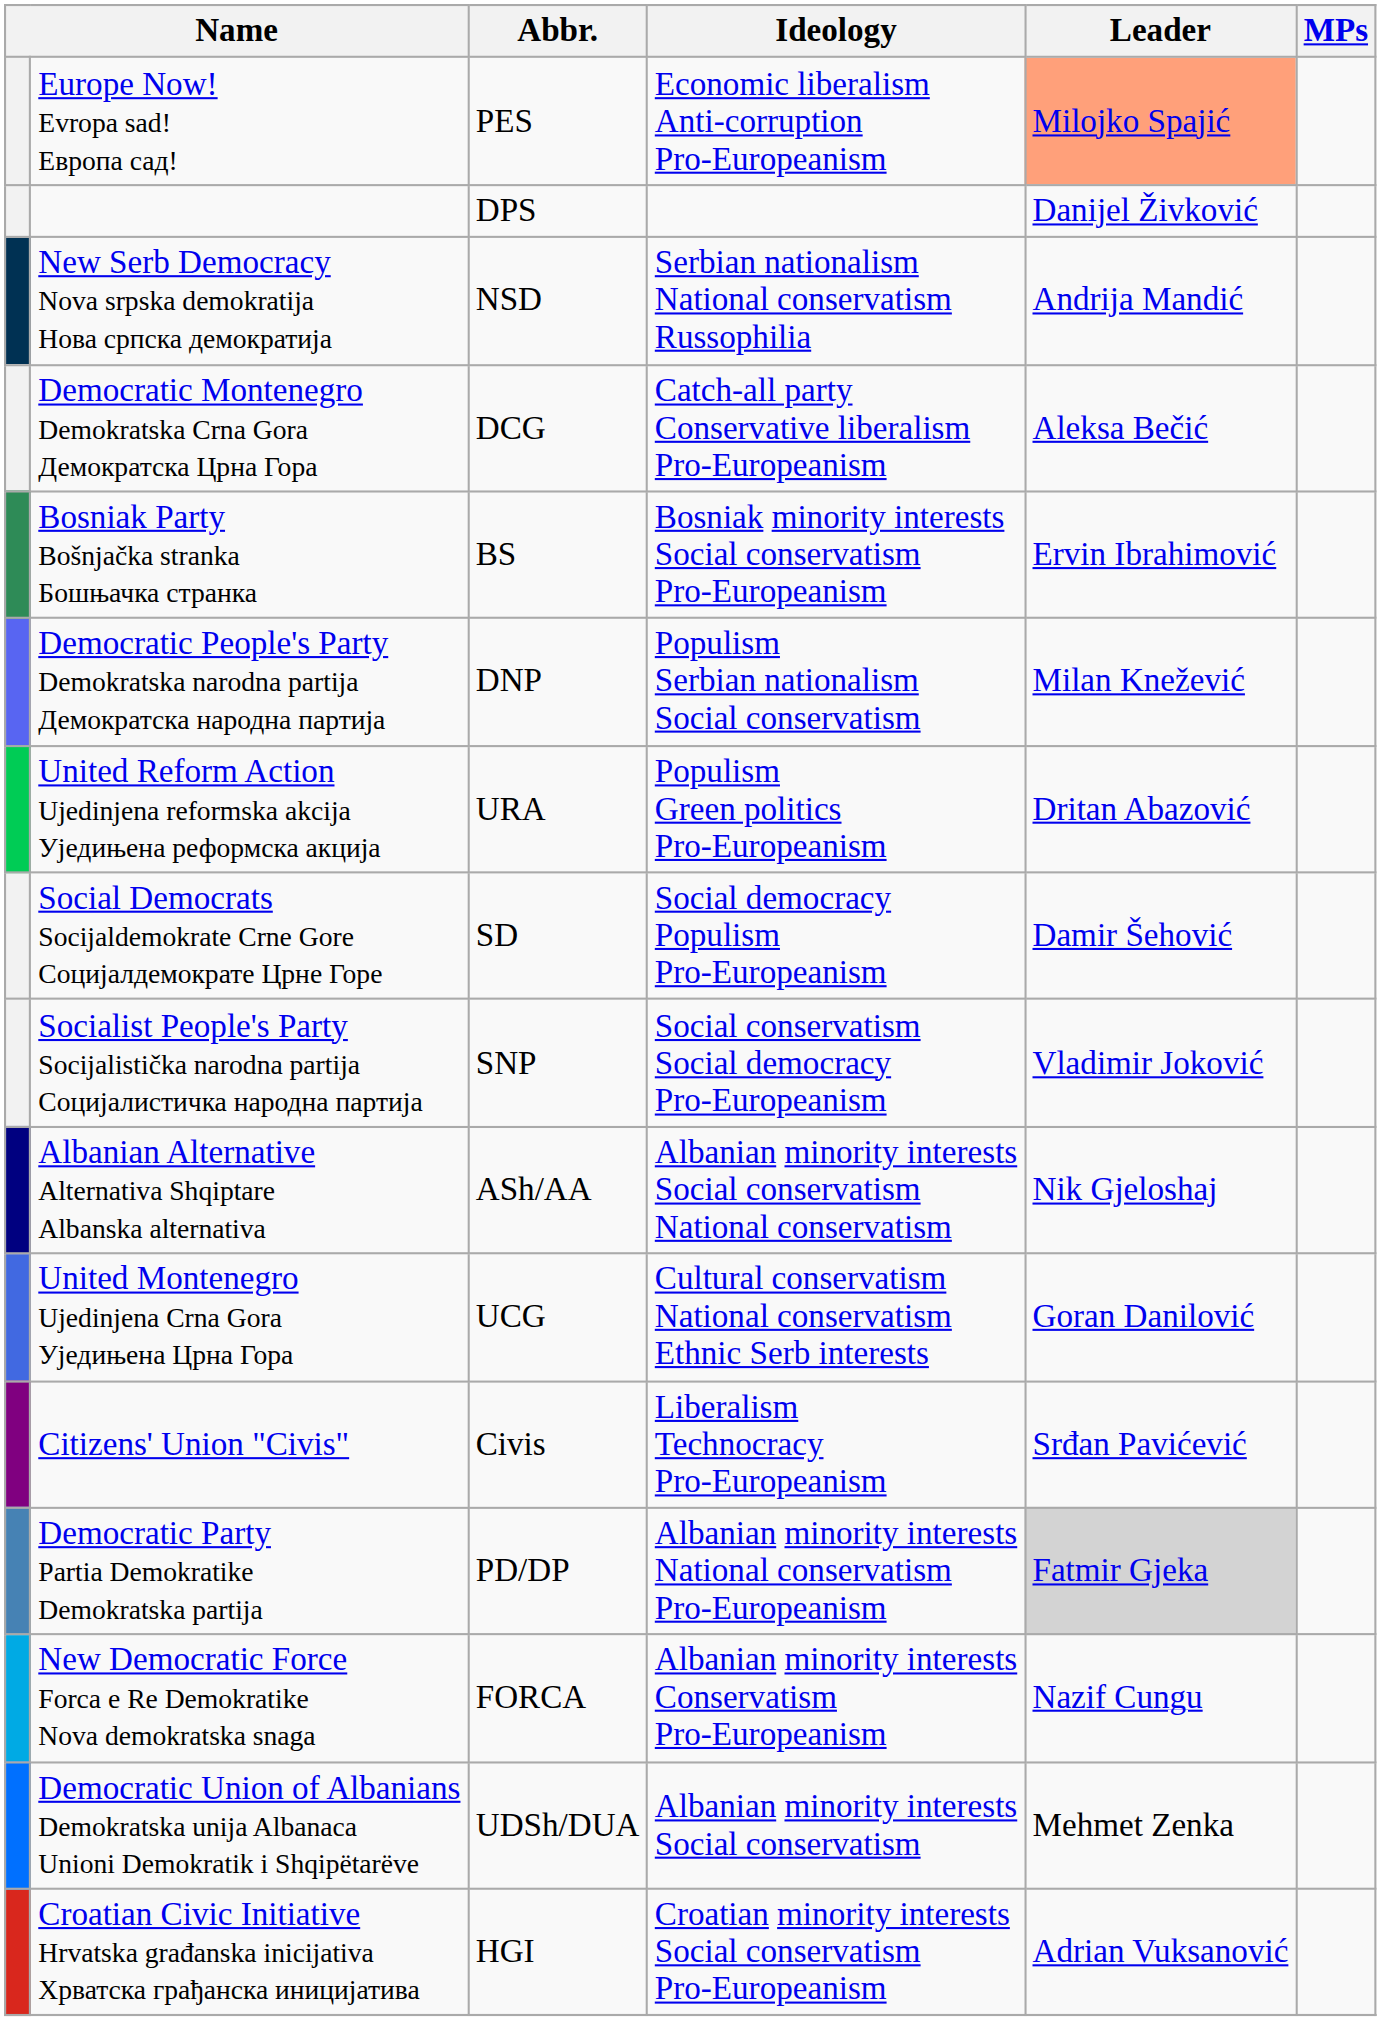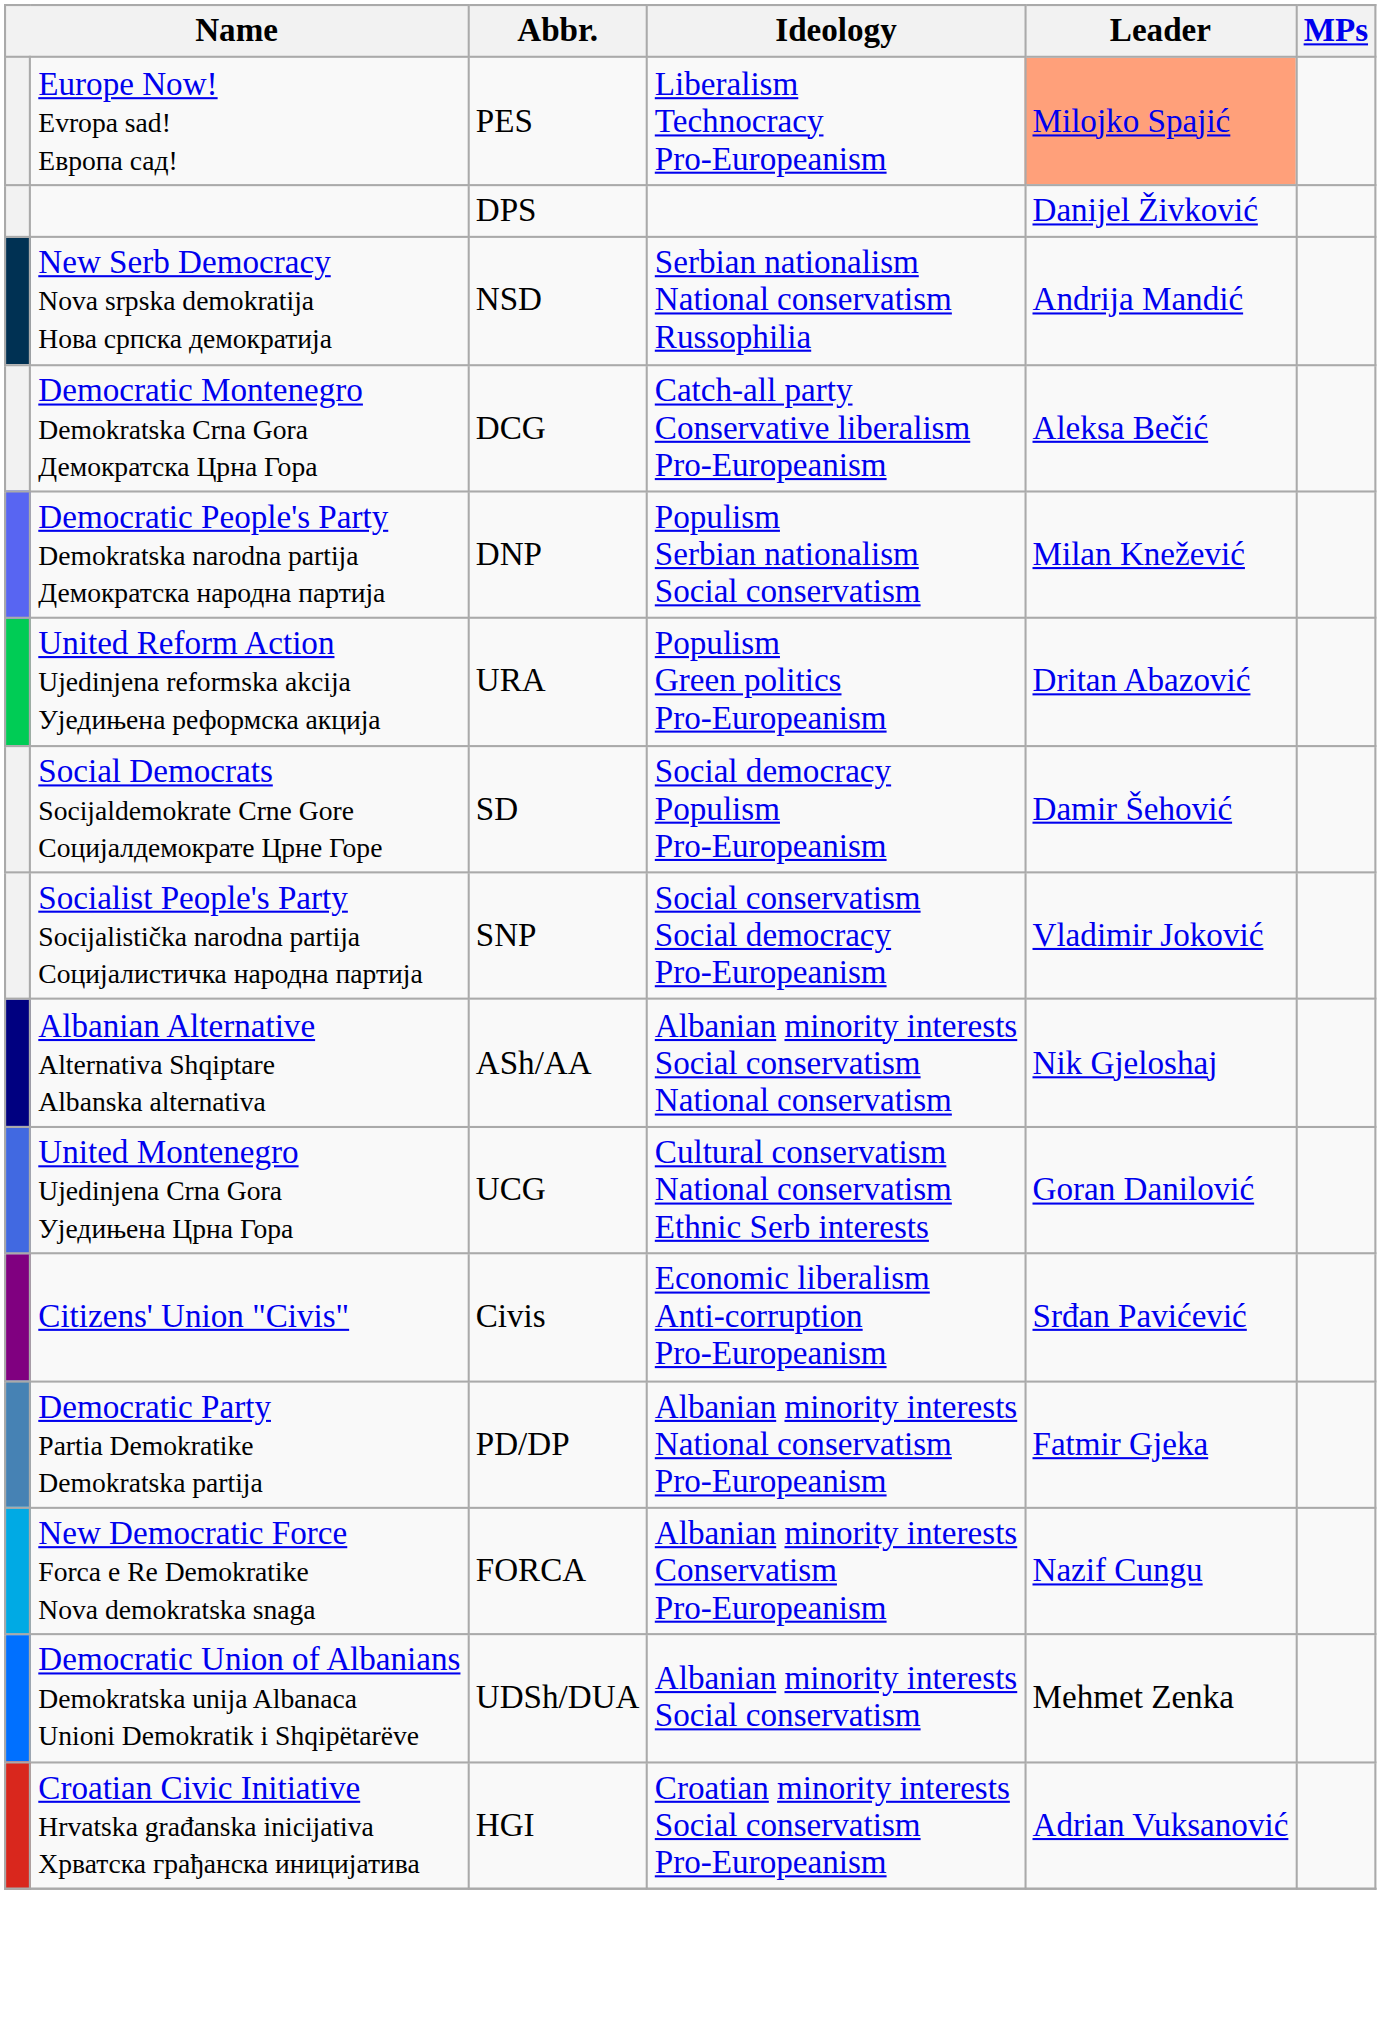Europe Now! Evropa sad! Европа сад! | Ideology: Economic liberalism Anti-corruption Pro-Europeanism -> Liberalism Technocracy Pro-Europeanism
- row: Bosniak Party Bošnjačka stranka Бошњачка странка | BS | Bosniak minority interests Social conservatism Pro-Europeanism | Ervin Ibrahimović
Citizens' Union "Civis" | Ideology: Liberalism Technocracy Pro-Europeanism -> Economic liberalism Anti-corruption Pro-Europeanism
Democratic Party Partia Demokratike Demokratska partija | Leader: lightgrey background -> no background
